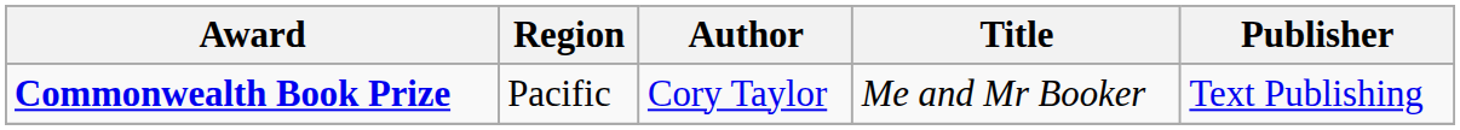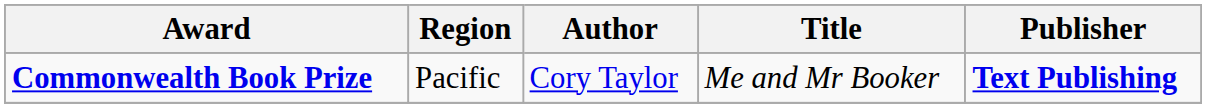Commonwealth Book Prize | Publisher: normal -> bold
